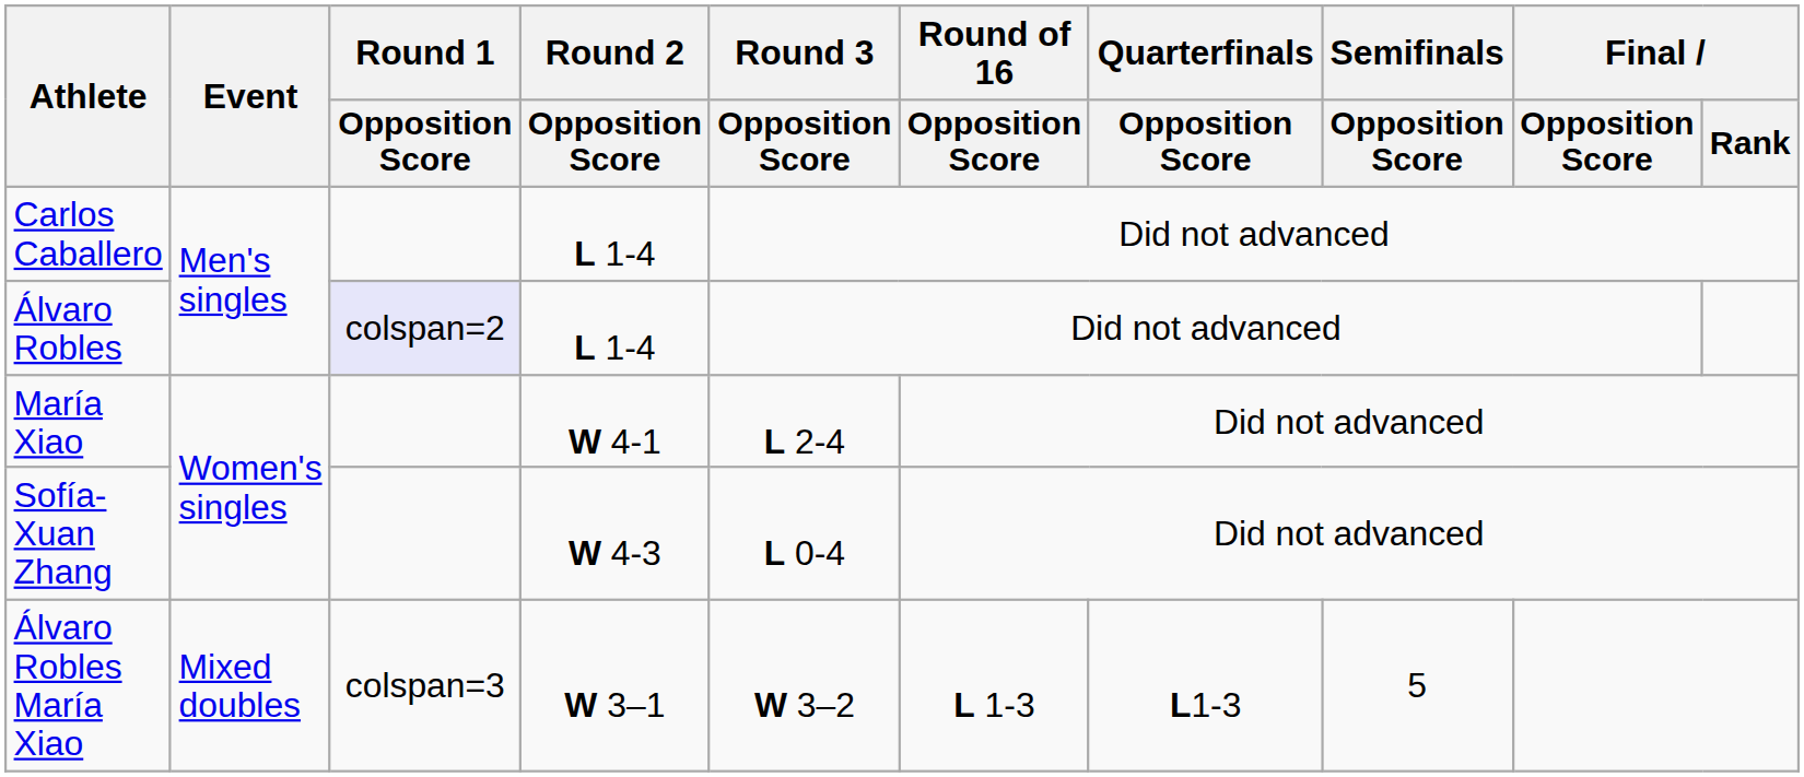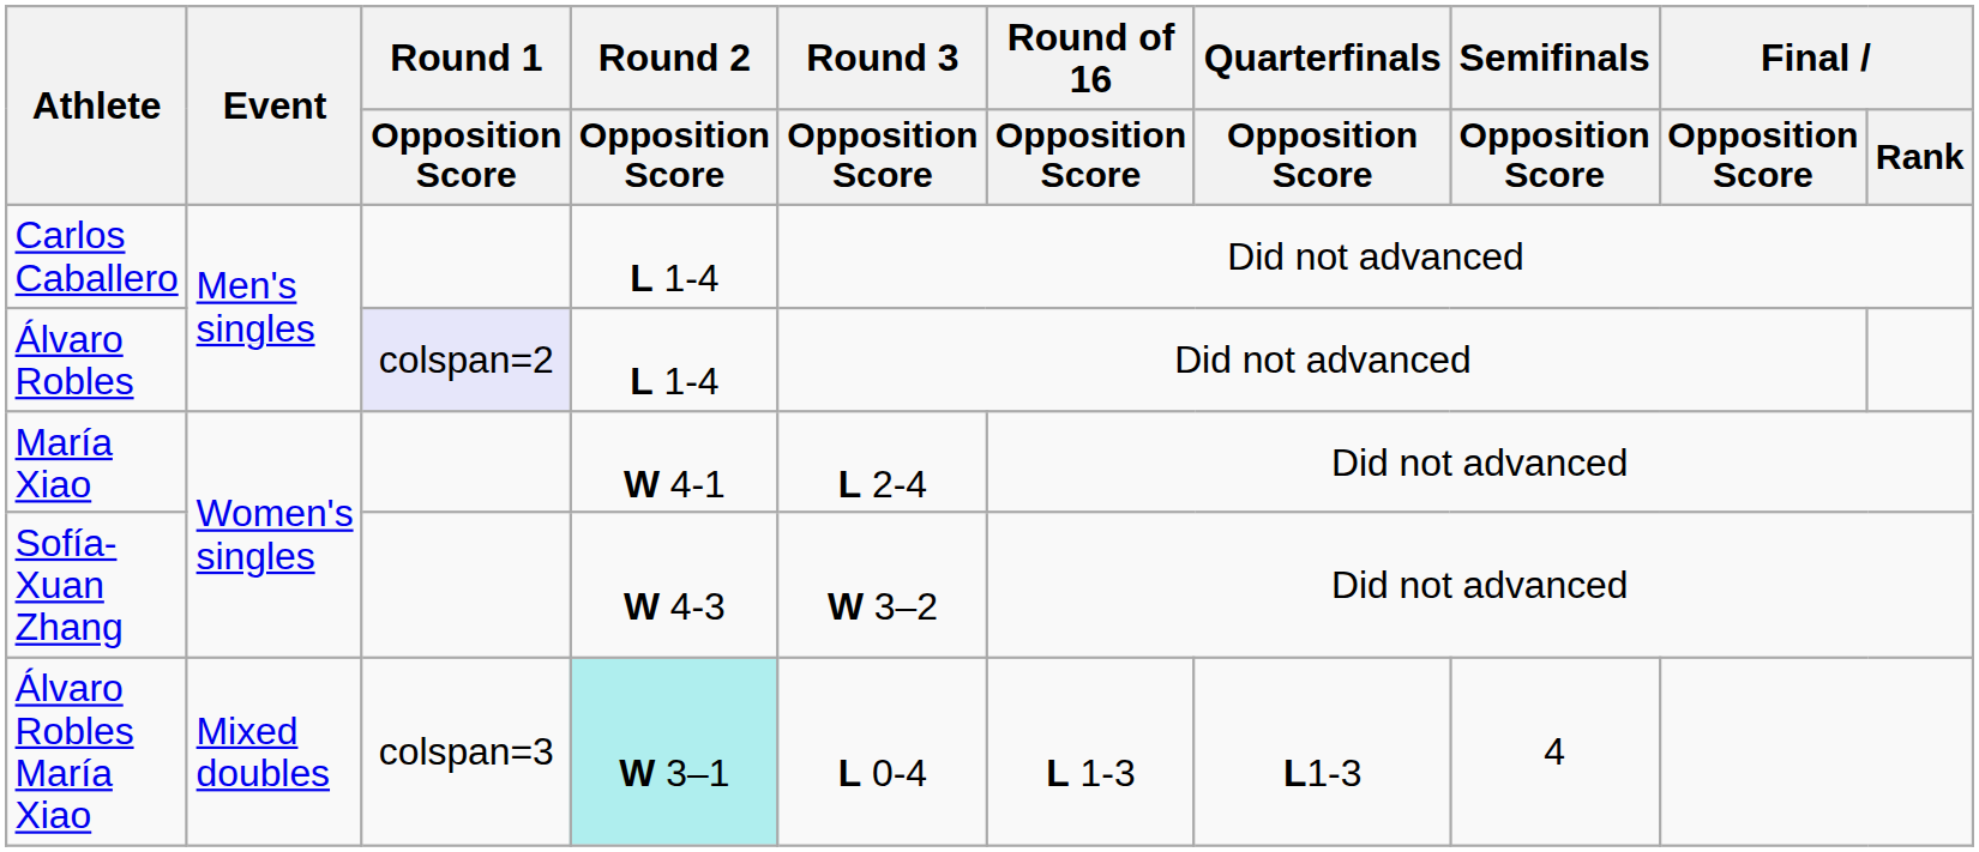Sofía-Xuan Zhang | Round 3 / Opposition Score: L 0-4 -> W 3–2
Álvaro Robles María Xiao | Round 2 / Opposition Score: no background -> paleturquoise background
Álvaro Robles María Xiao | Round 3 / Opposition Score: W 3–2 -> L 0-4
Álvaro Robles María Xiao | Semifinals / Opposition Score: 5 -> 4
